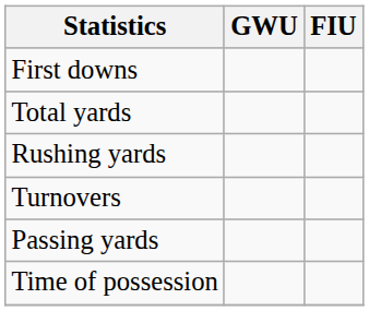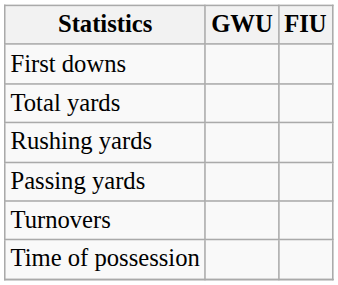rows swapped: Passing yards <-> Turnovers
